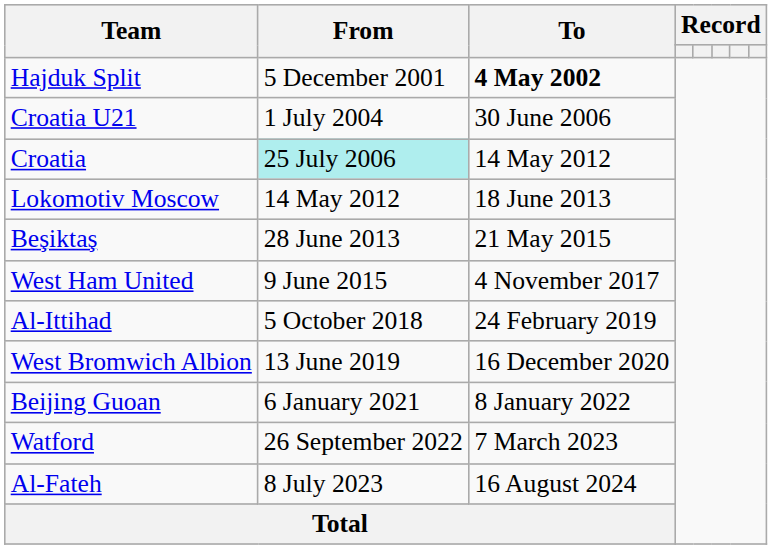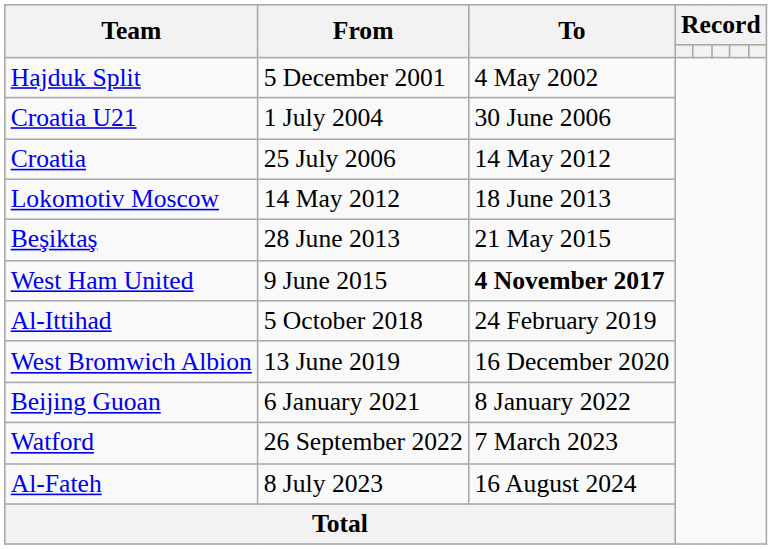Hajduk Split | To: bold -> normal
Croatia | From: paleturquoise background -> no background
West Ham United | To: normal -> bold
